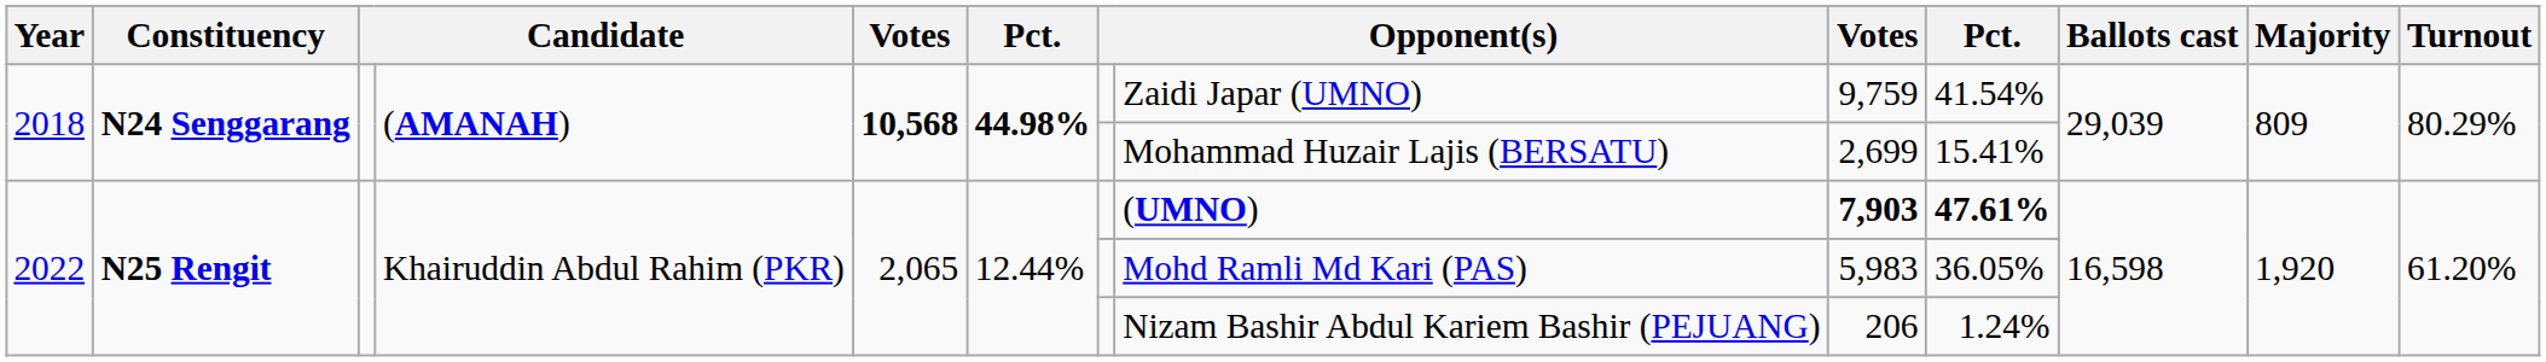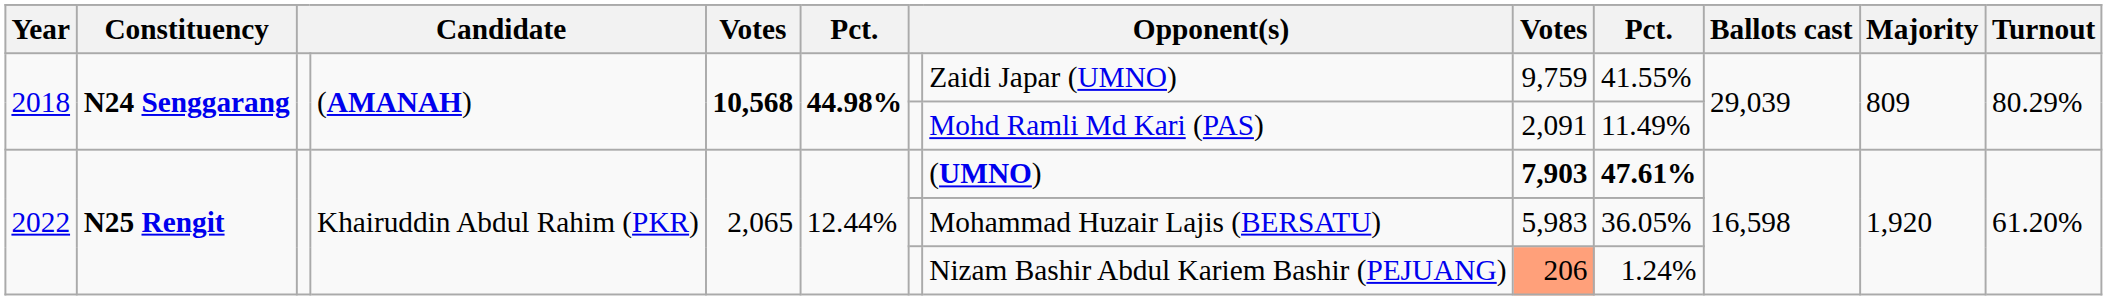row 2 | column 10: 41.54% -> 41.55%
row 3 | column 8: Mohammad Huzair Lajis (BERSATU) -> Mohd Ramli Md Kari (PAS)
row 3 | column 9: 2,699 -> 2,091
row 3 | column 10: 15.41% -> 11.49%
row 5 | column 8: Mohd Ramli Md Kari (PAS) -> Mohammad Huzair Lajis (BERSATU)
row 6 | column 9: no background -> lightsalmon background
